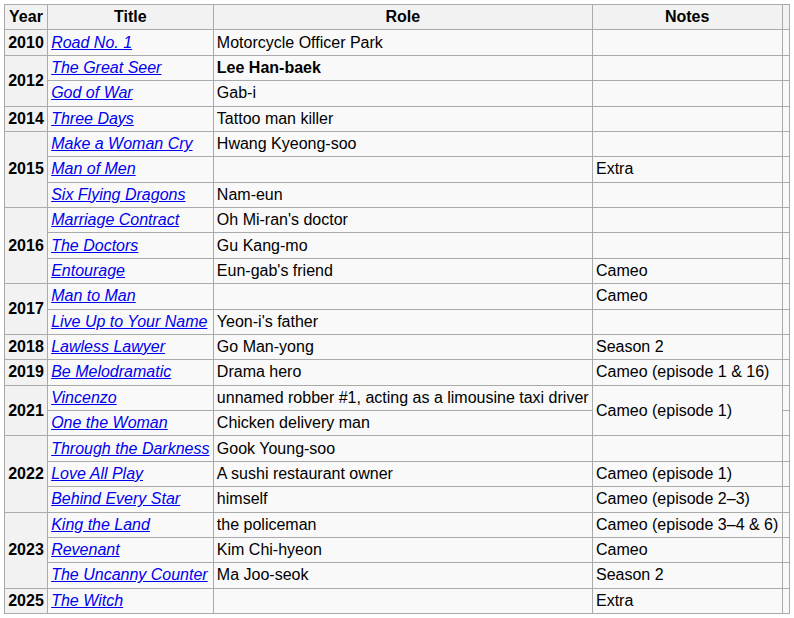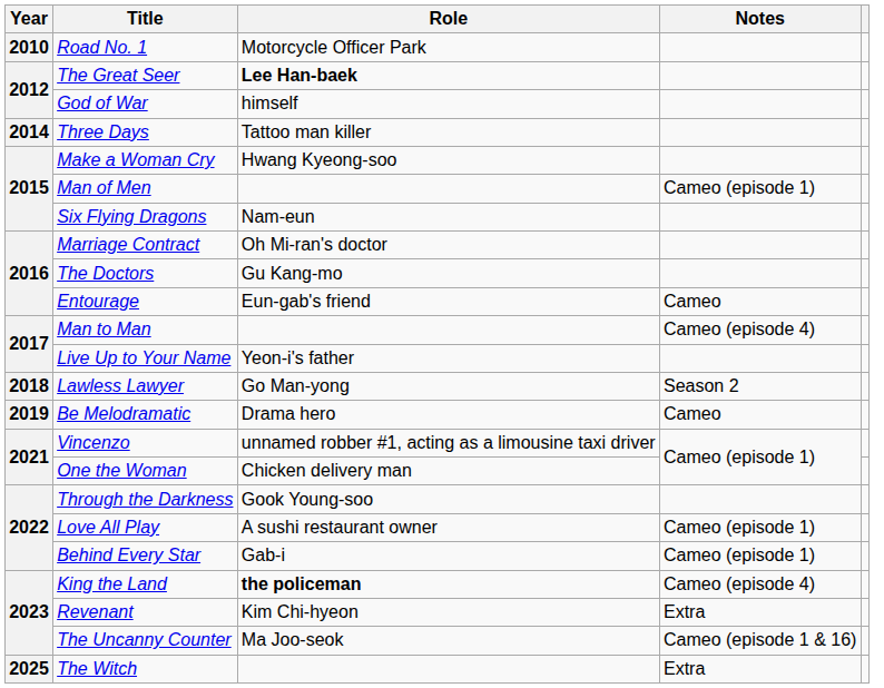God of War | Role: Gab-i -> himself
Man of Men | Notes: Extra -> Cameo (episode 1)
Man to Man | Notes: Cameo -> Cameo (episode 4)
Be Melodramatic | Notes: Cameo (episode 1 & 16) -> Cameo
Behind Every Star | Role: himself -> Gab-i
Behind Every Star | Notes: Cameo (episode 2–3) -> Cameo (episode 1)
King the Land | Role: normal -> bold
King the Land | Notes: Cameo (episode 3–4 & 6) -> Cameo (episode 4)
Revenant | Notes: Cameo -> Extra
The Uncanny Counter | Notes: Season 2 -> Cameo (episode 1 & 16)
